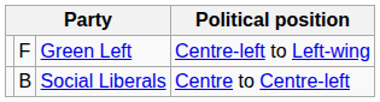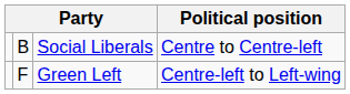rows swapped: Social Liberals <-> Green Left
